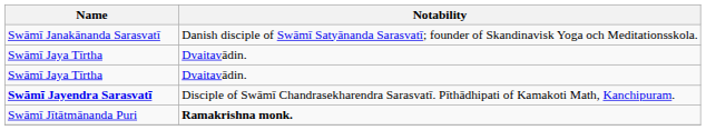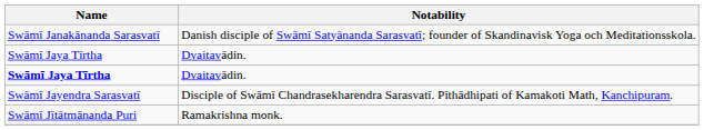row 4 | Name: normal -> bold
row 5 | Name: bold -> normal
row 6 | Notability: bold -> normal
